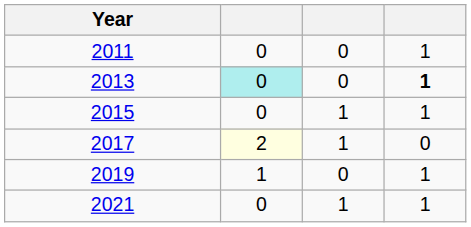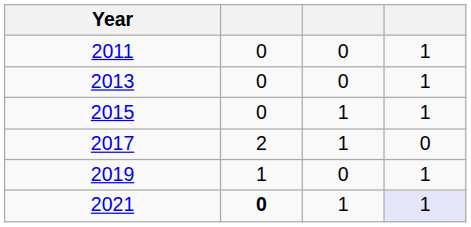2013 | column 2: paleturquoise background -> no background
2013 | column 4: bold -> normal
2017 | column 2: lightyellow background -> no background
2021 | column 2: normal -> bold
2021 | column 4: no background -> lavender background
